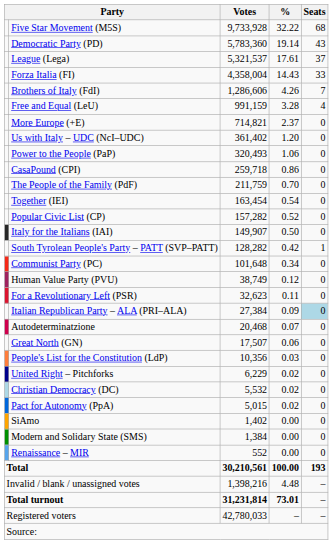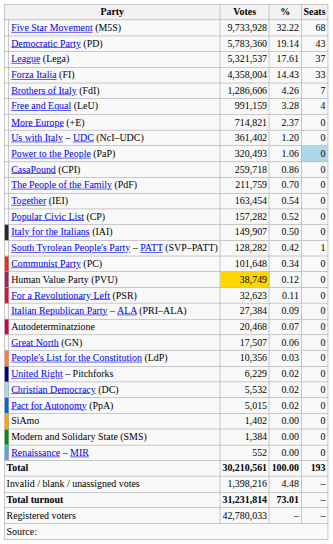Power to the People (PaP) | Seats: no background -> lightblue background
Human Value Party (PVU) | Votes: no background -> gold background
Italian Republican Party – ALA (PRI–ALA) | Seats: lightblue background -> no background
